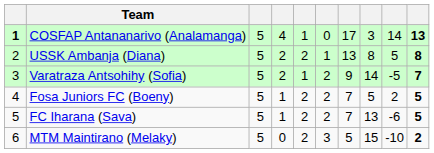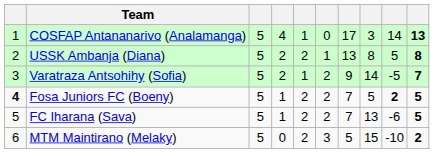COSFAP Antananarivo (Analamanga) | column 1: bold -> normal
Fosa Juniors FC (Boeny) | column 1: normal -> bold
Fosa Juniors FC (Boeny) | column 9: normal -> bold
